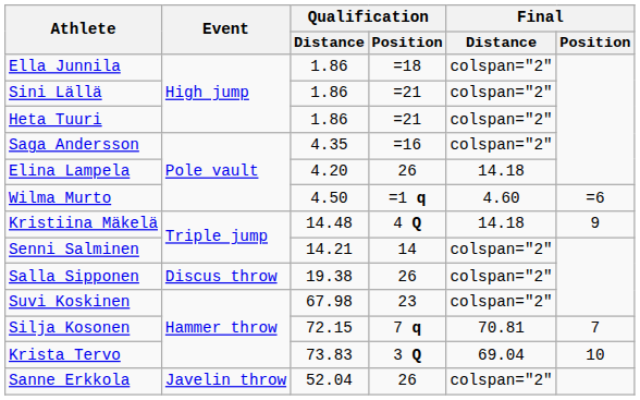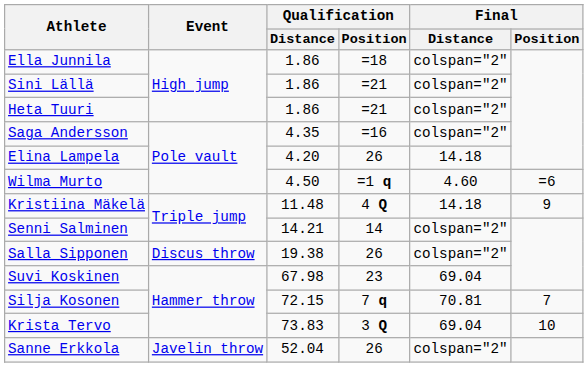Kristiina Mäkelä | Qualification / Distance: 14.48 -> 11.48
Suvi Koskinen | Final / Distance: colspan="2" -> 69.04
